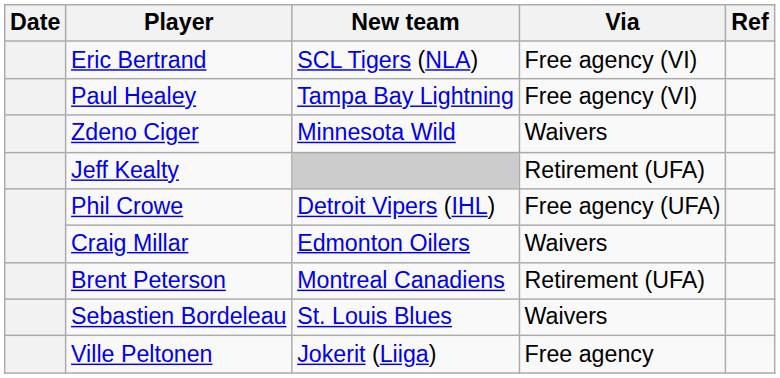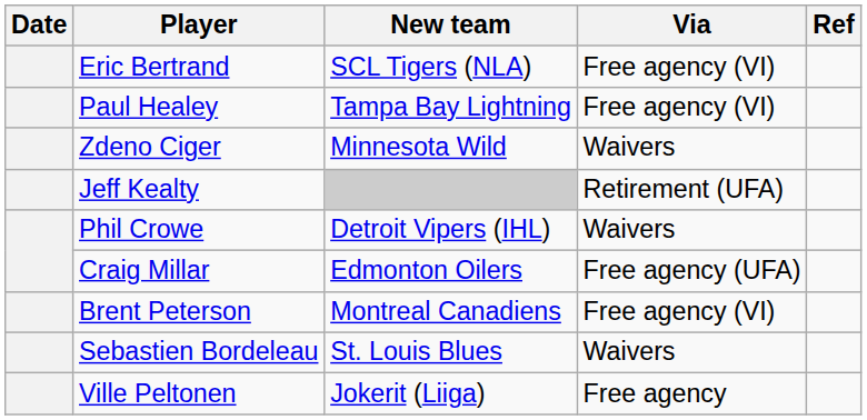Phil Crowe | Via: Free agency (UFA) -> Waivers
Craig Millar | Via: Waivers -> Free agency (UFA)
Brent Peterson | Via: Retirement (UFA) -> Free agency (VI)
